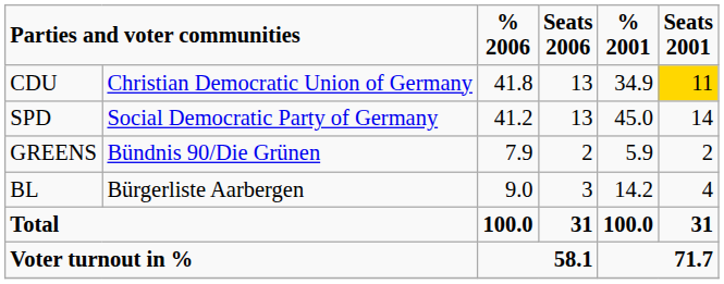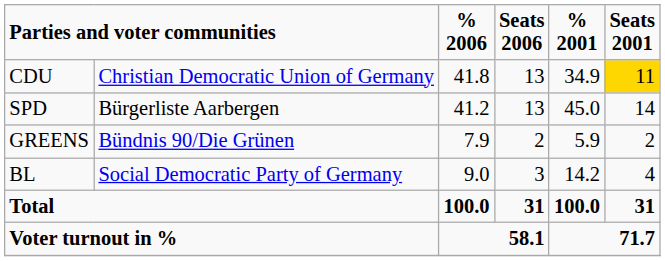SPD | column 2: Social Democratic Party of Germany -> Bürgerliste Aarbergen
BL | column 2: Bürgerliste Aarbergen -> Social Democratic Party of Germany
